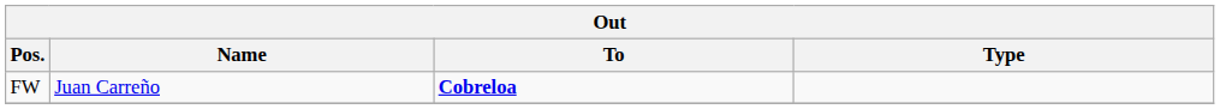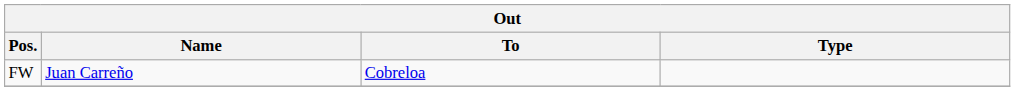FW | To: bold -> normal
